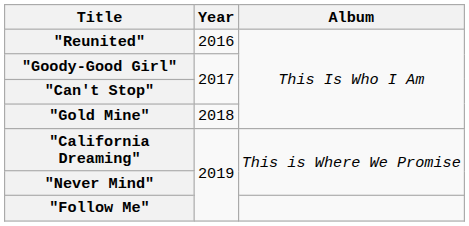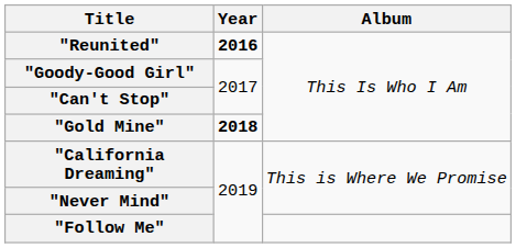"Reunited" | Year: normal -> bold
"Gold Mine" | Year: normal -> bold
